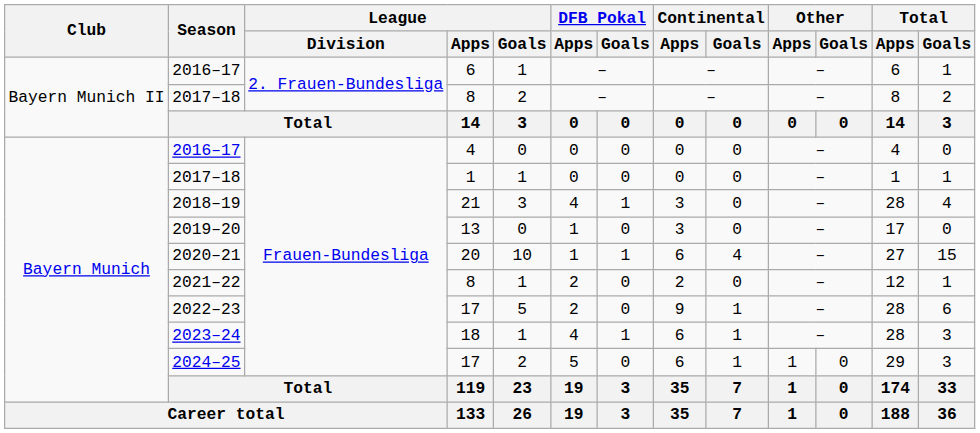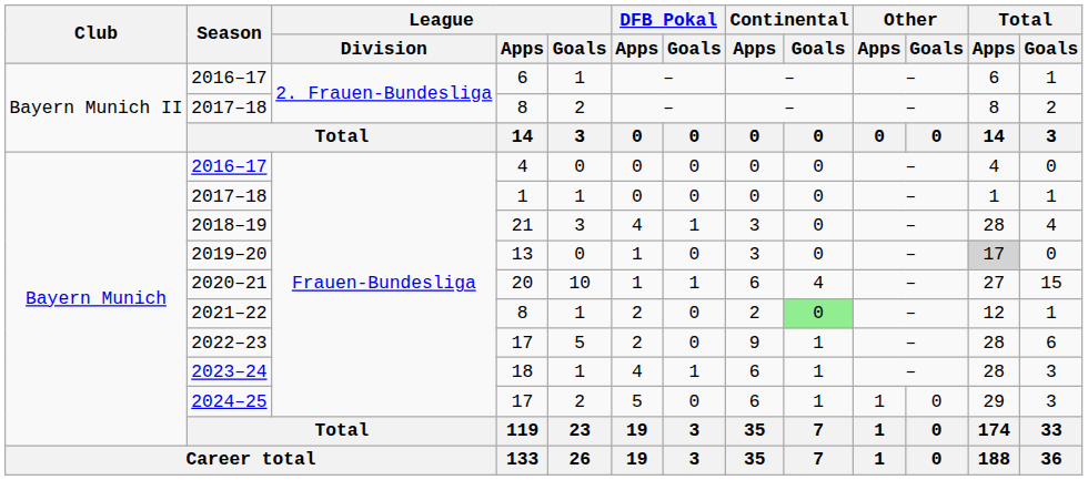2019–20 | Total / Apps: no background -> lightgrey background
2021–22 | Continental / Goals: no background -> lightgreen background
